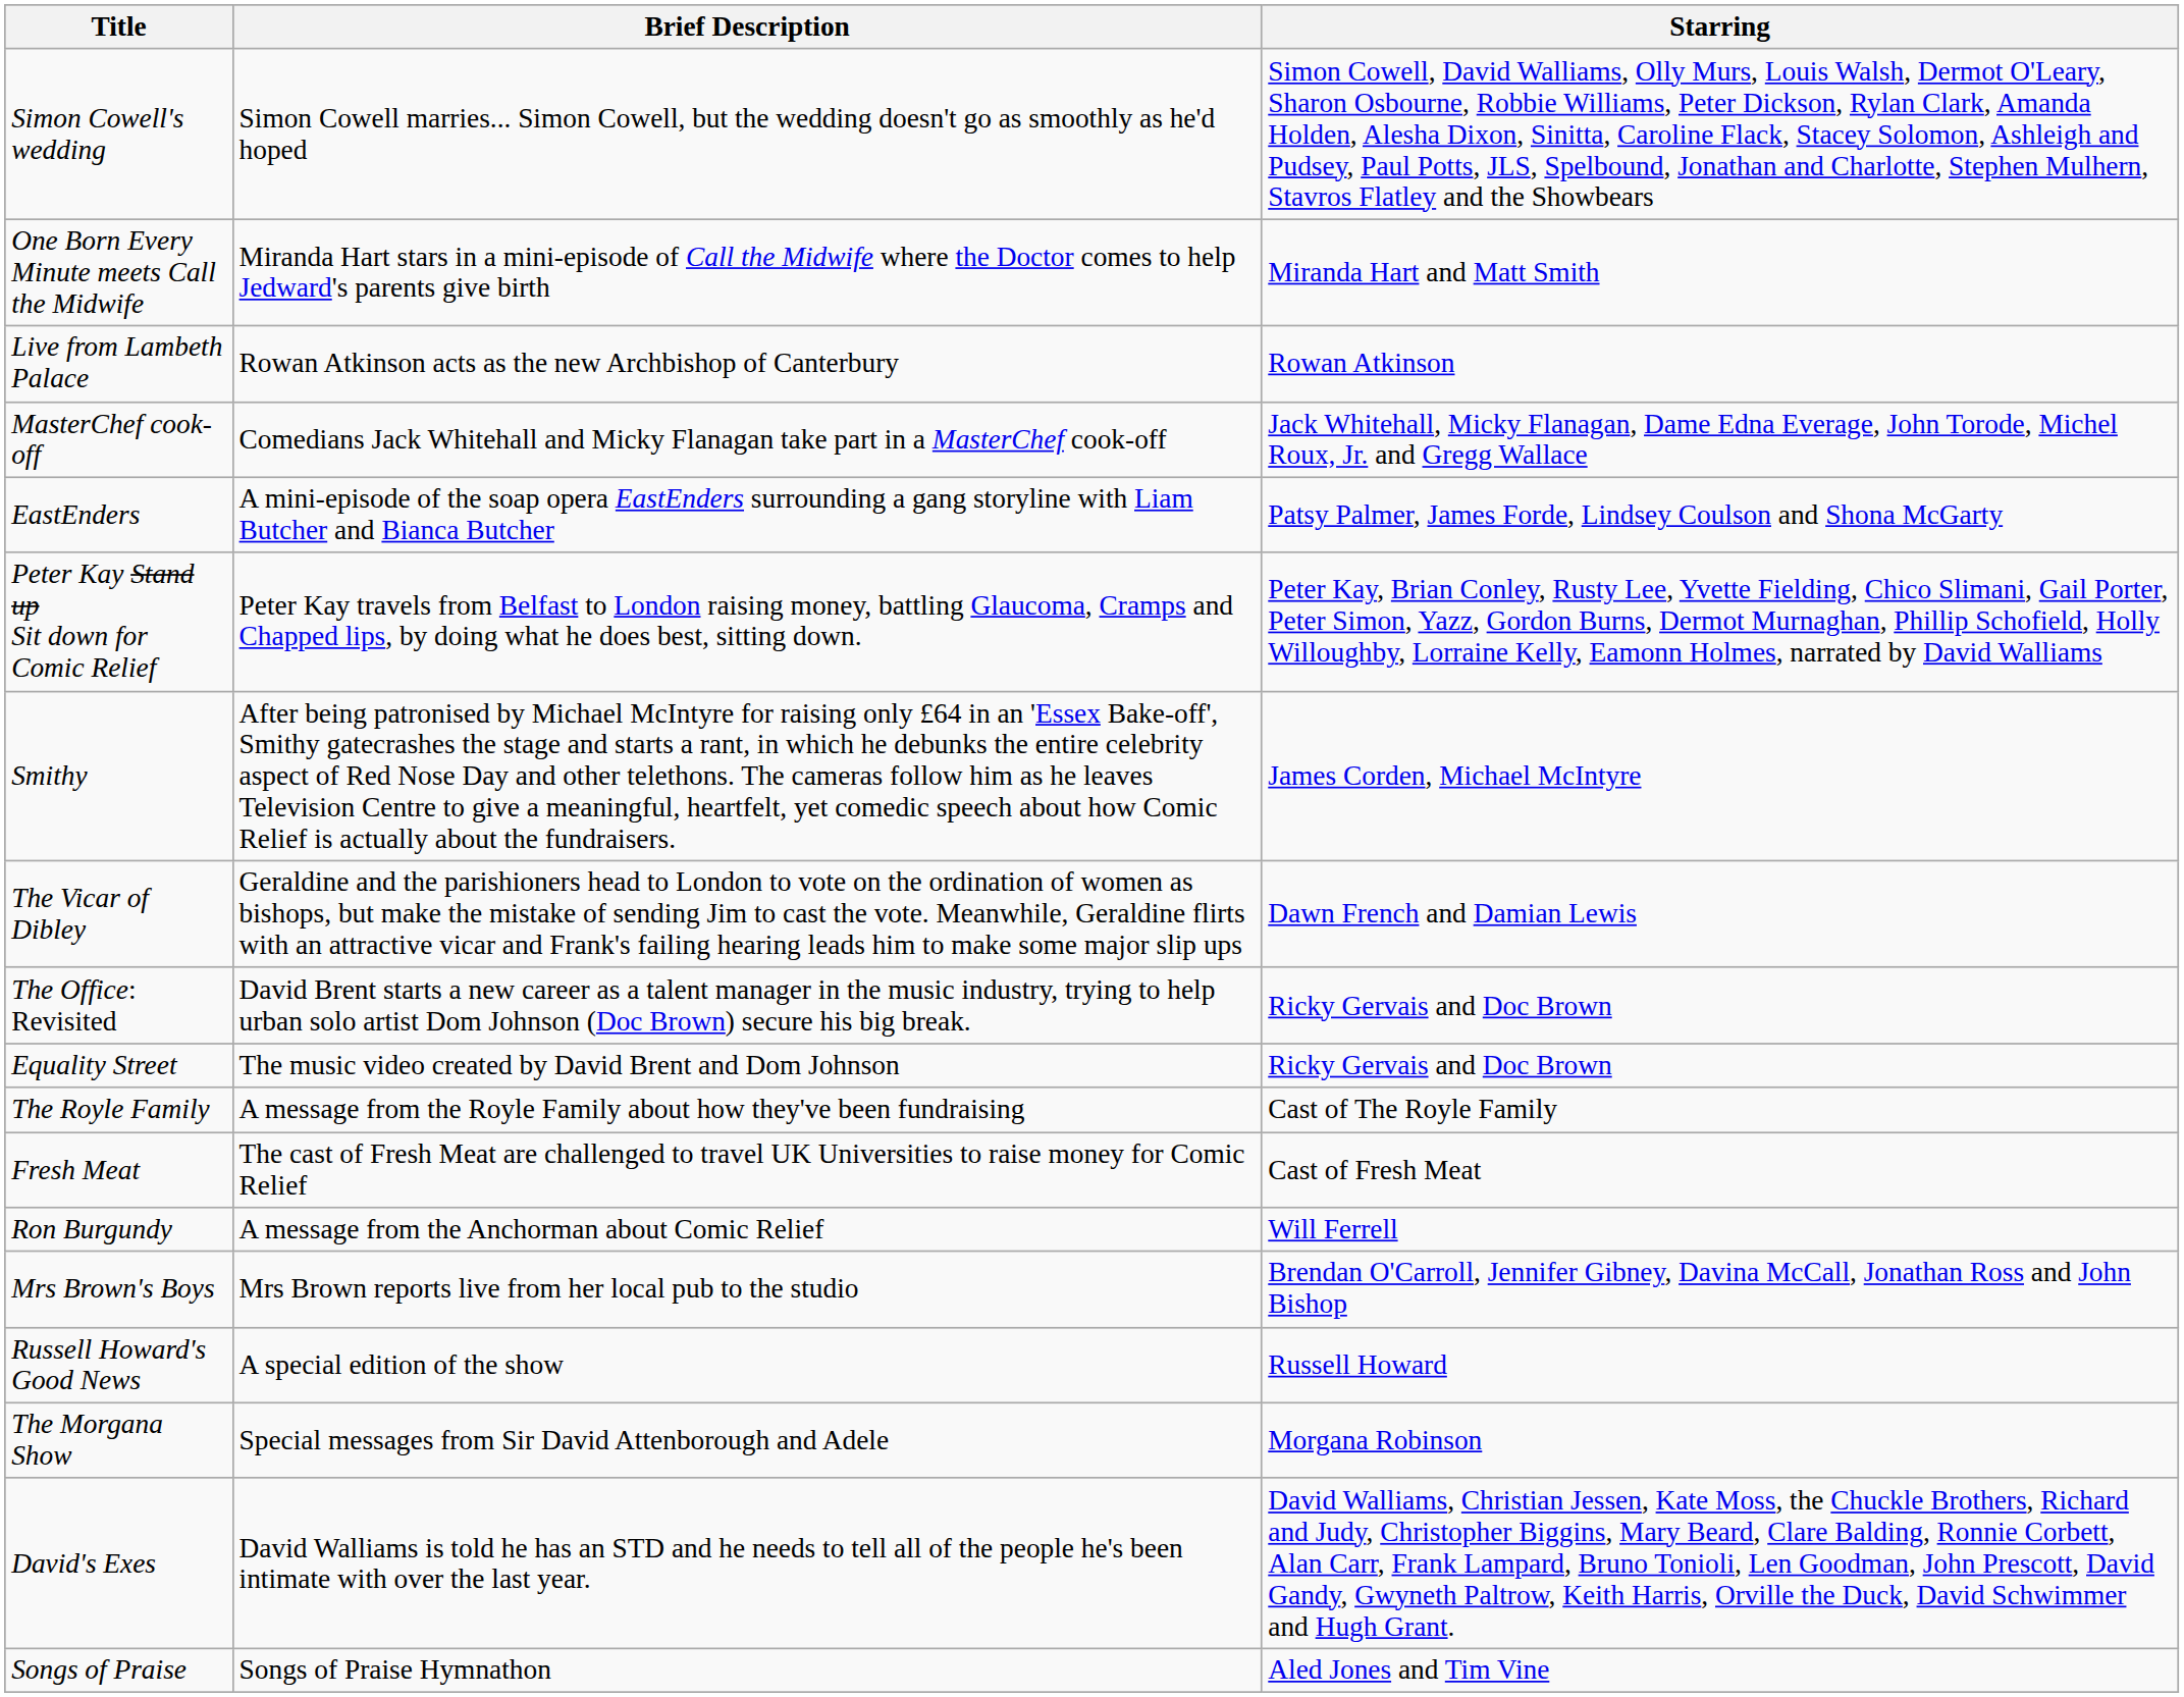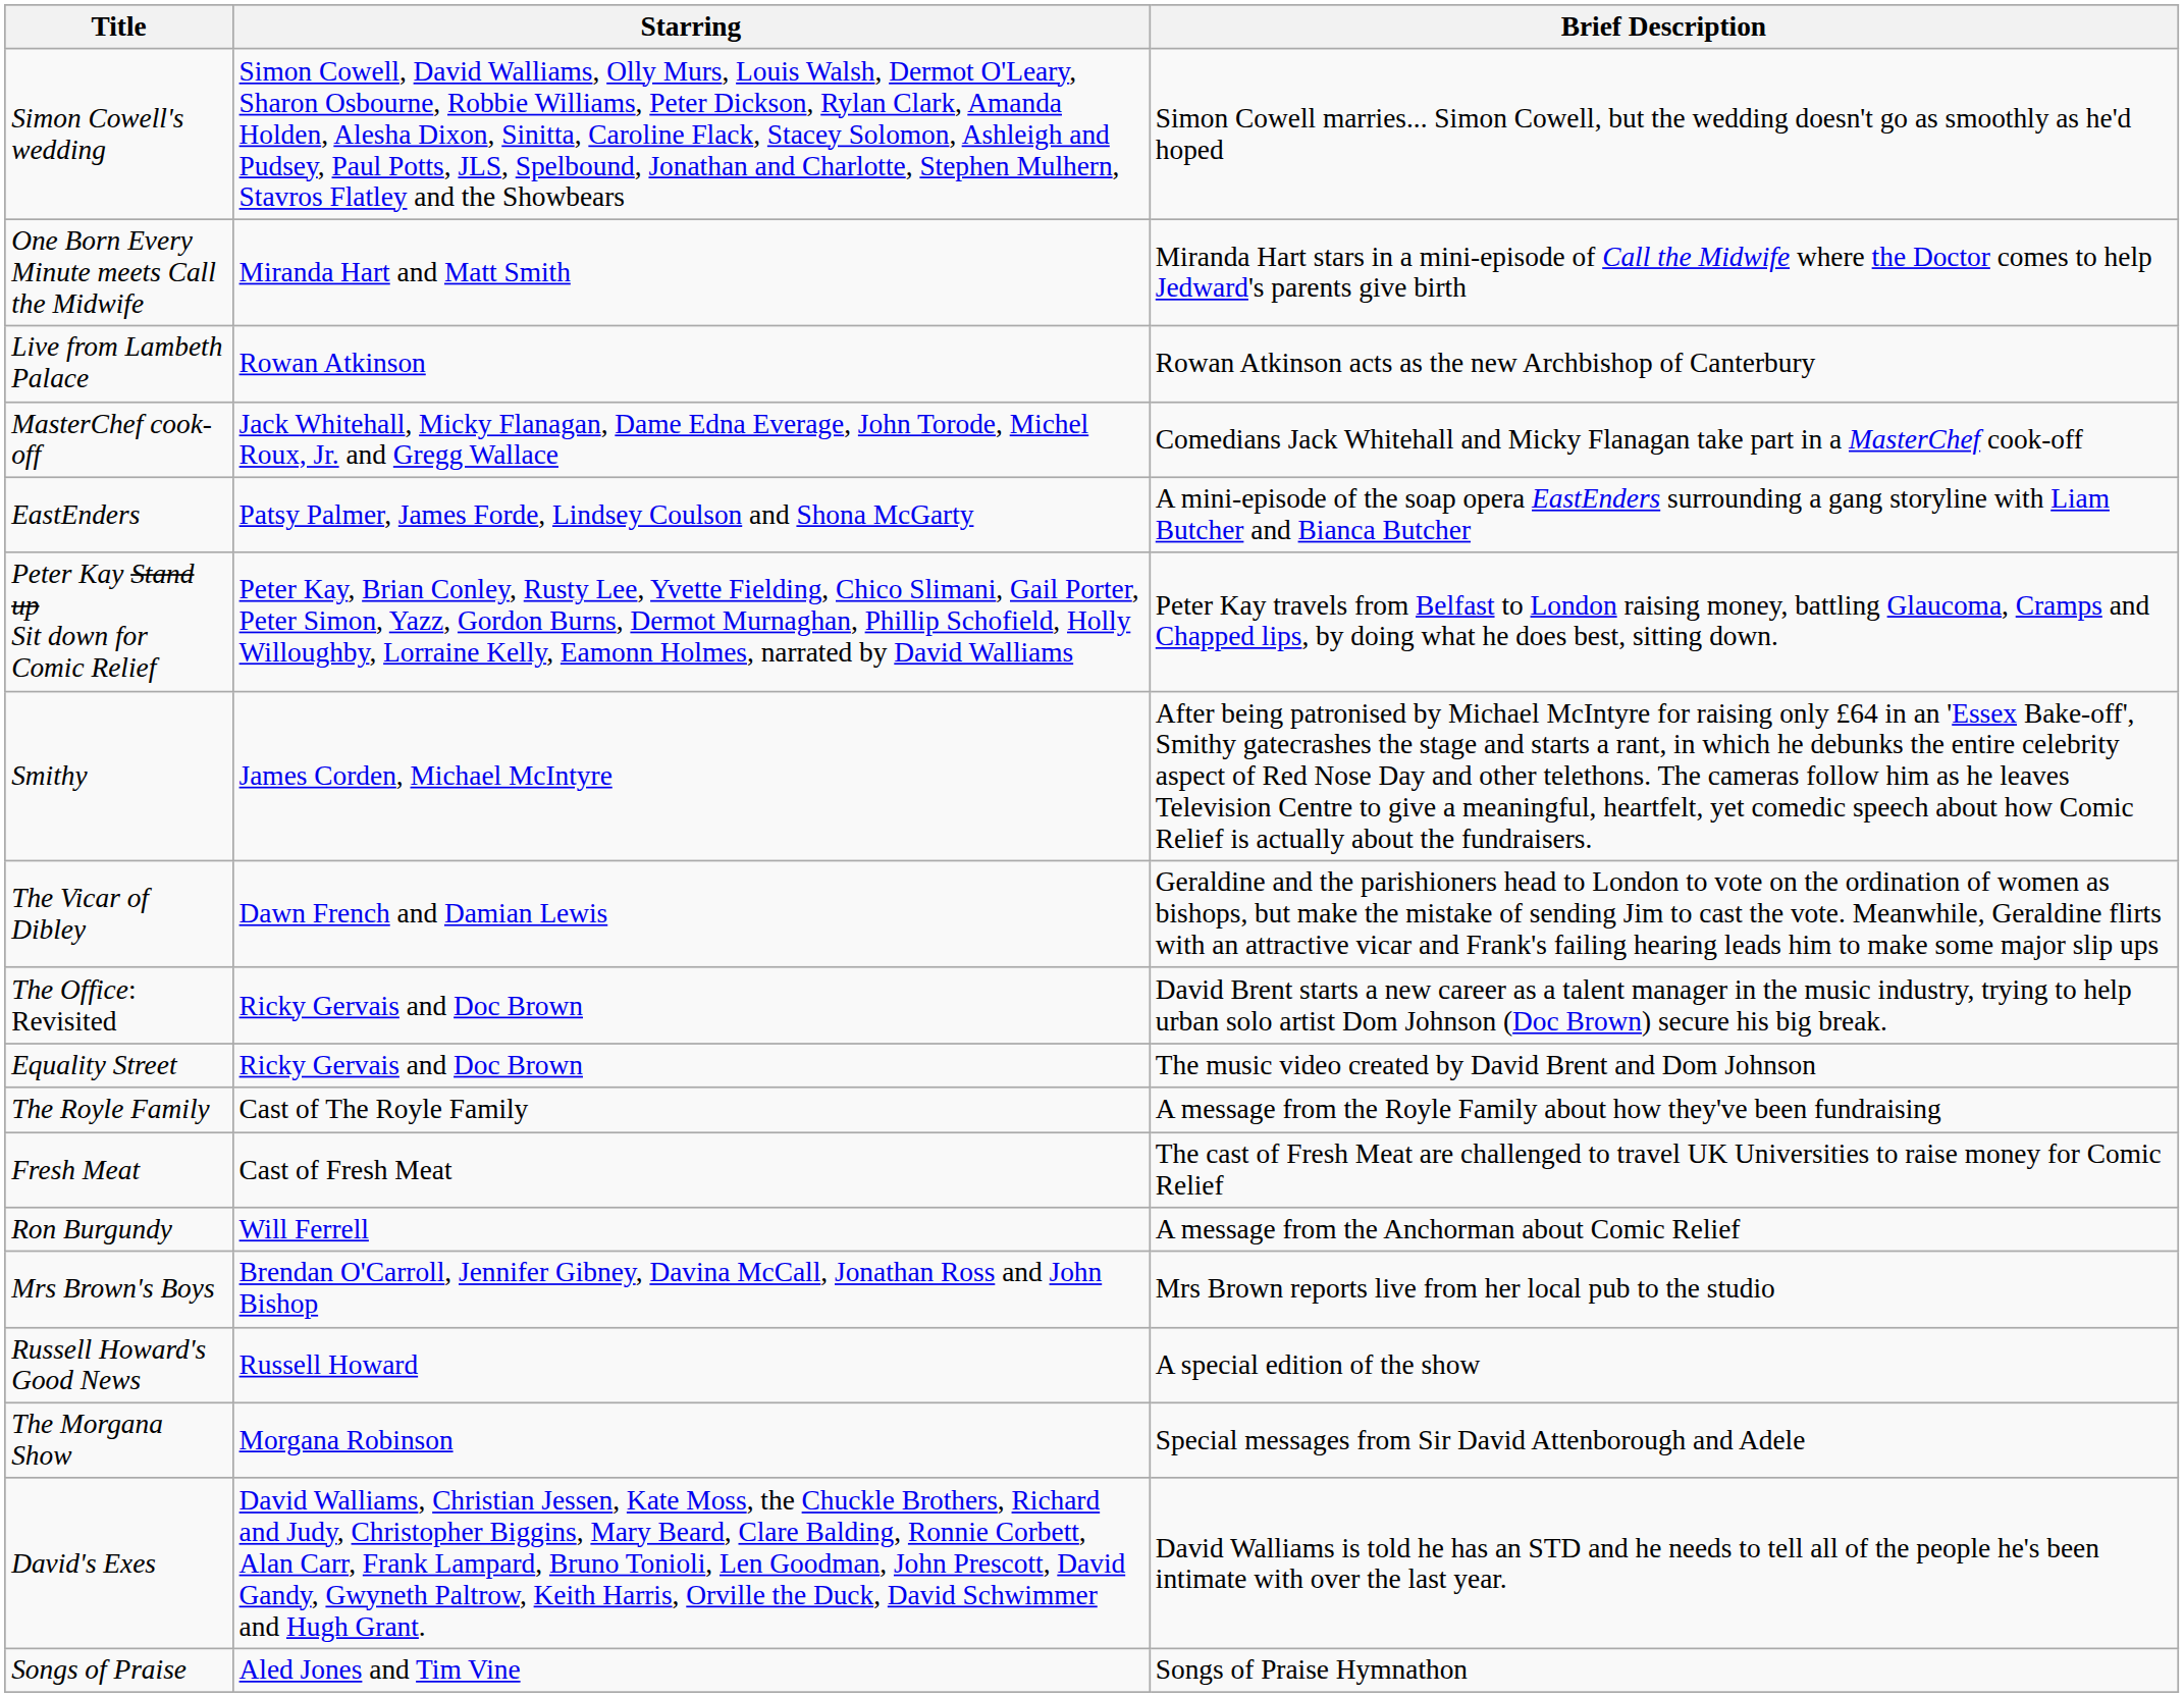columns swapped: Brief Description <-> Starring
